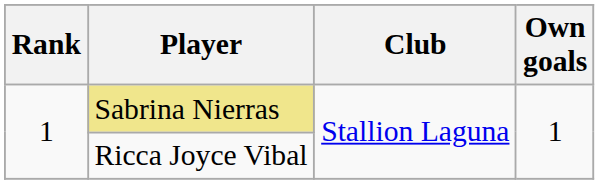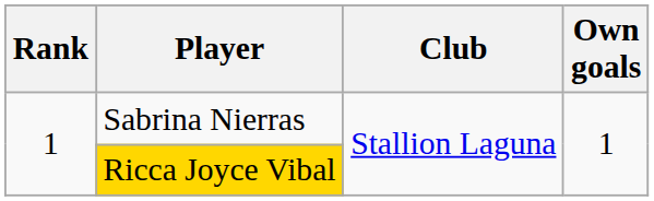Sabrina Nierras | Player: khaki background -> no background
Ricca Joyce Vibal | Player: no background -> gold background
